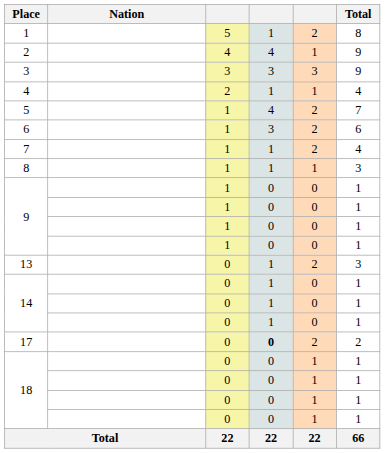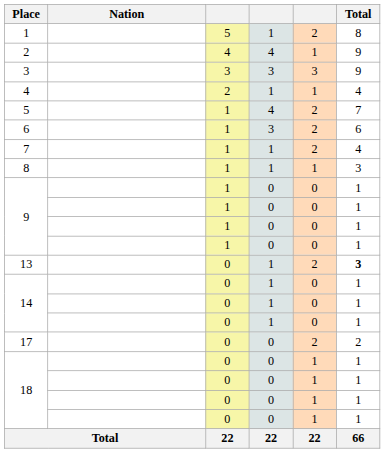13 | Total: normal -> bold
17 | column 4: bold -> normal
